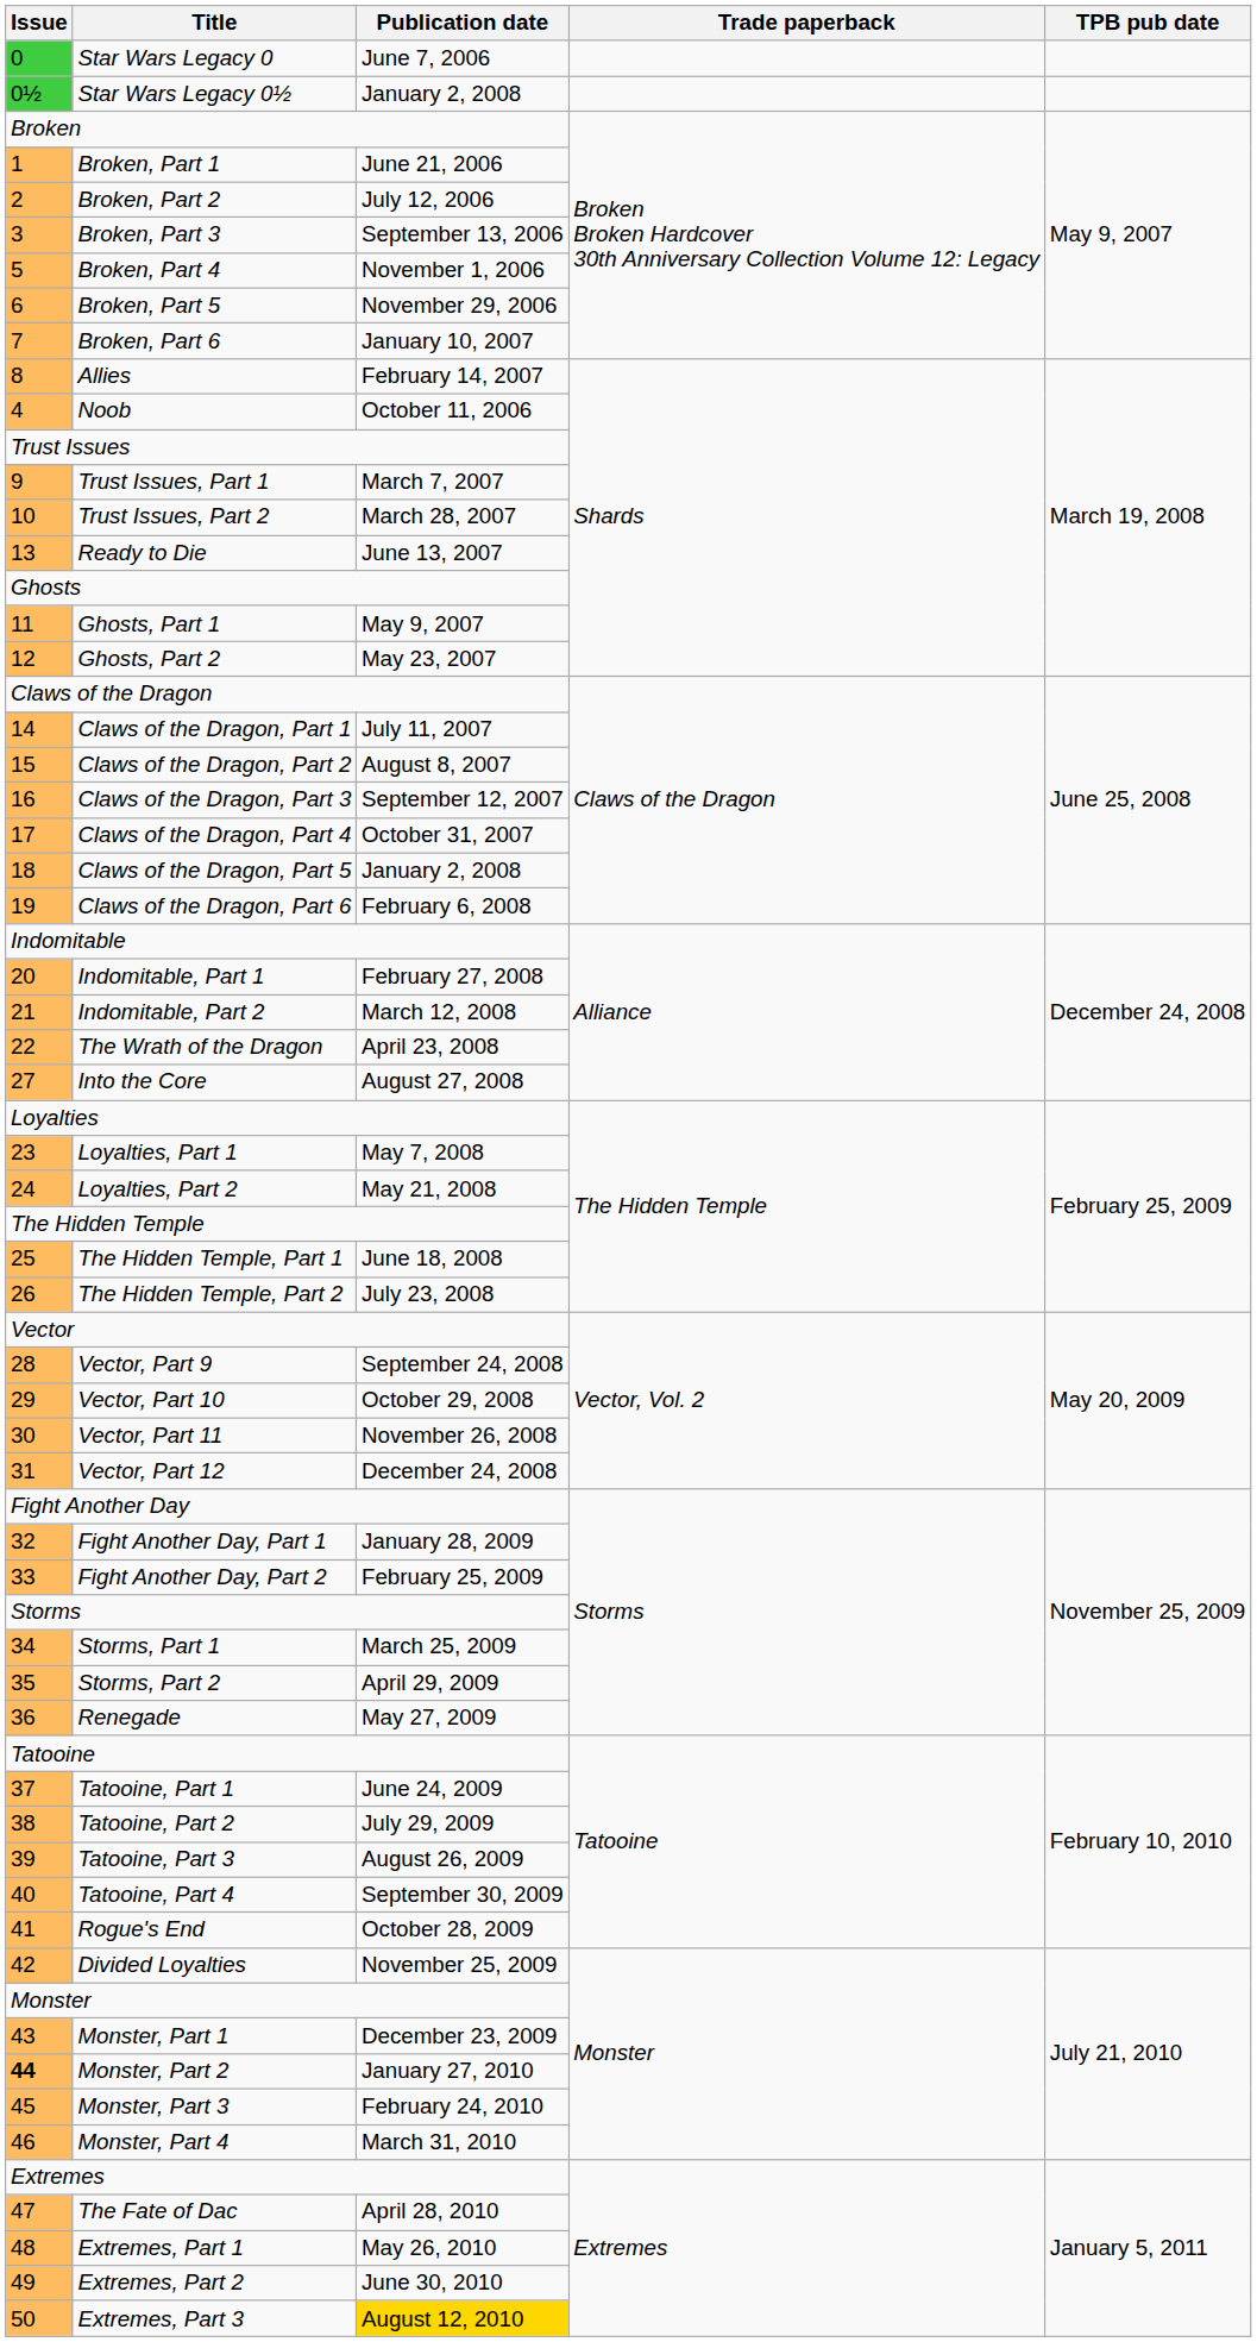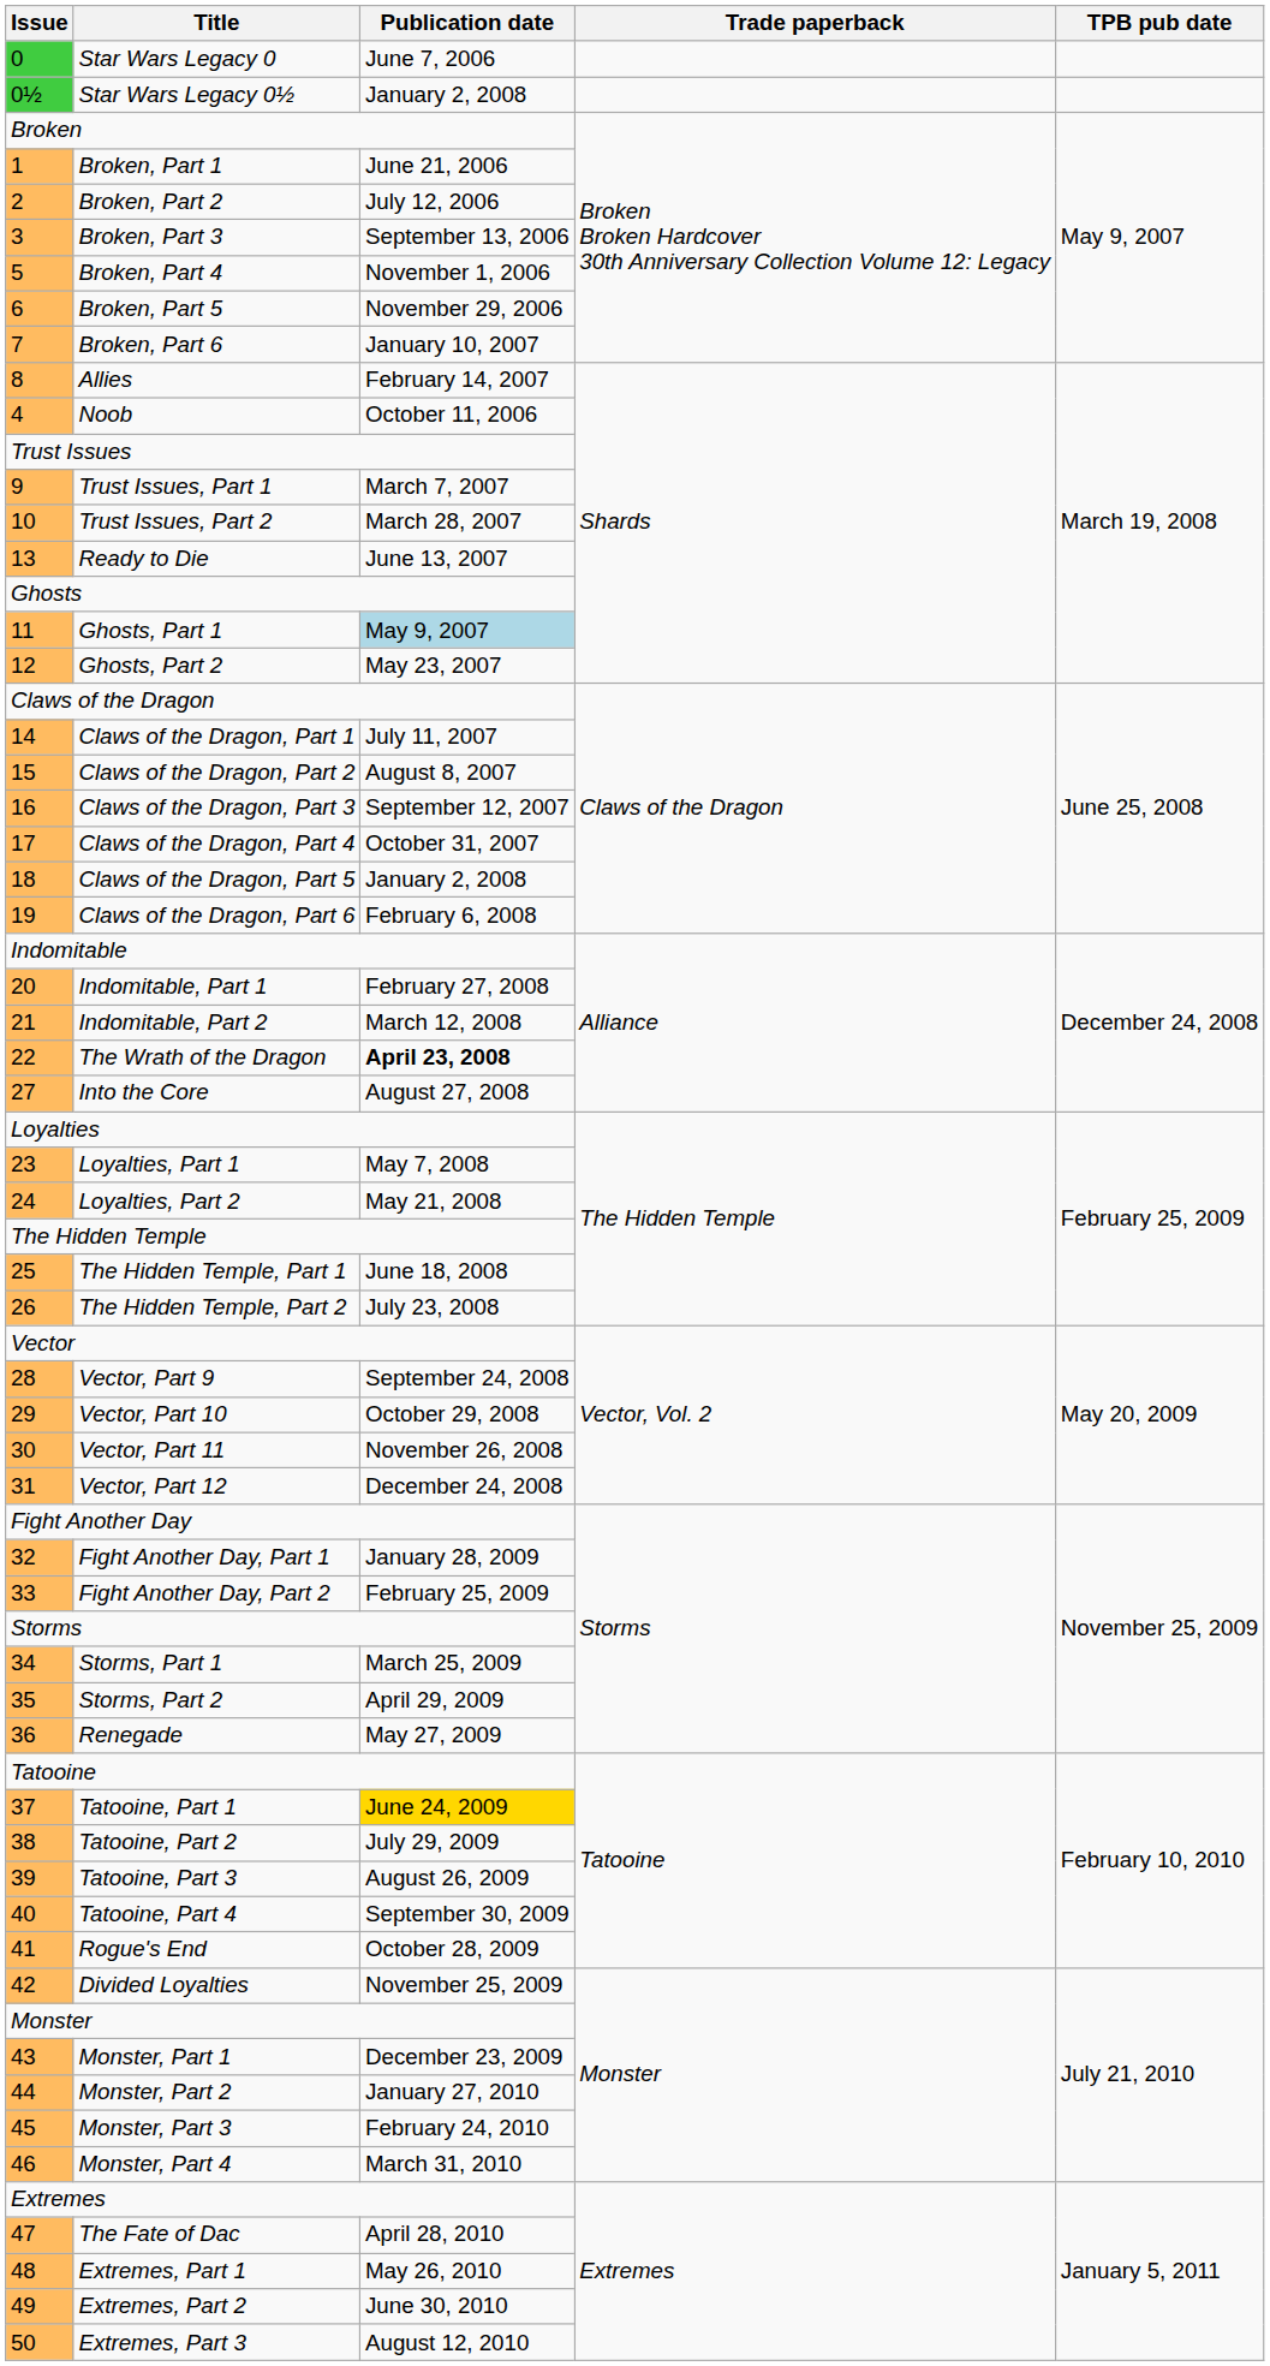Ghosts, Part 1 | Publication date: no background -> lightblue background
The Wrath of the Dragon | Publication date: normal -> bold
Tatooine, Part 1 | Publication date: no background -> gold background
Monster, Part 2 | Issue: bold -> normal
Extremes, Part 3 | Publication date: gold background -> no background
